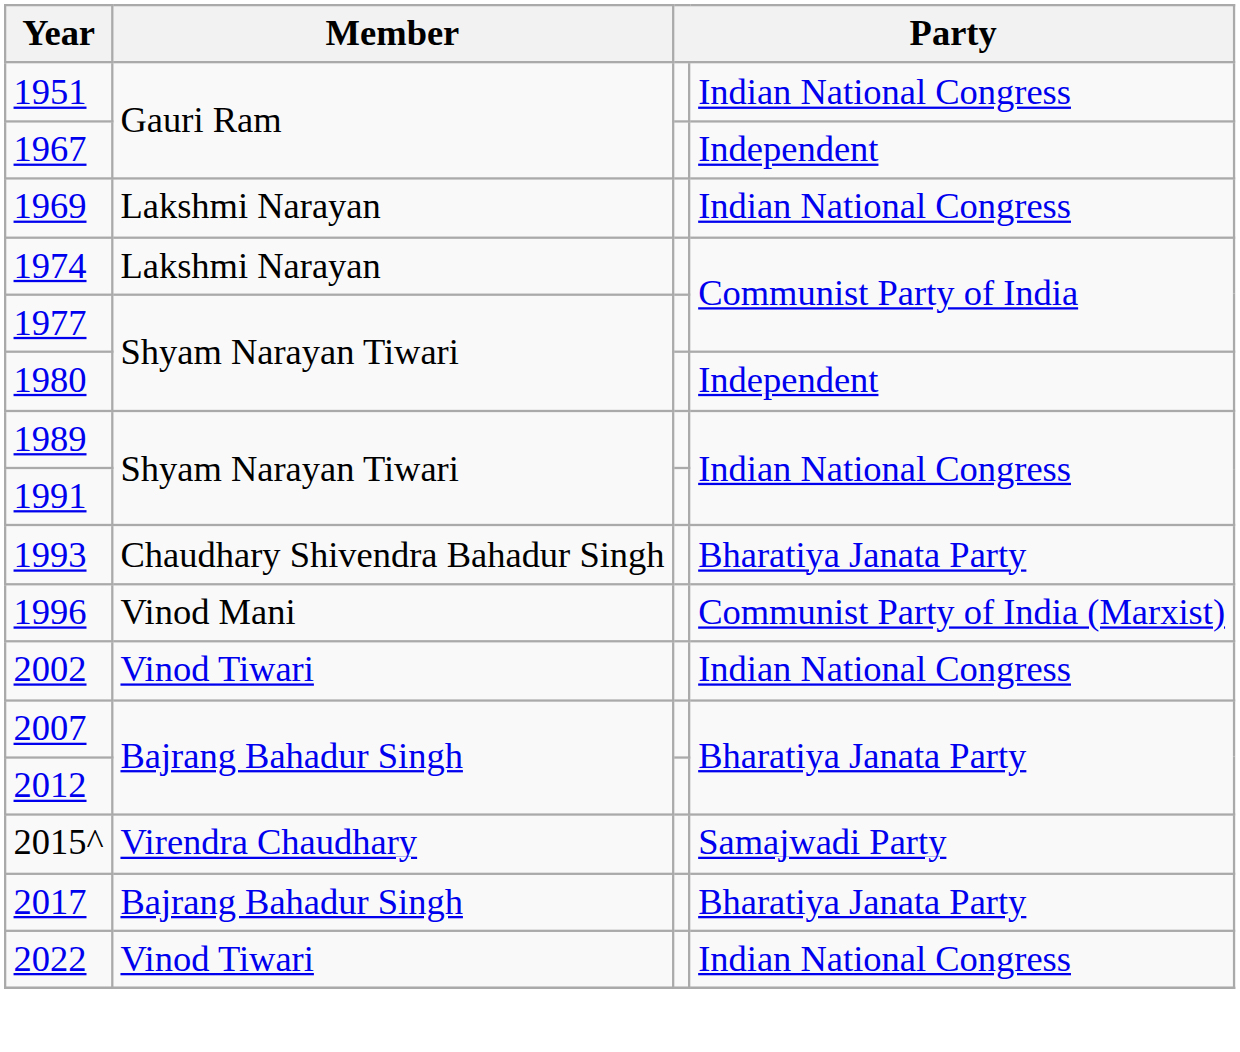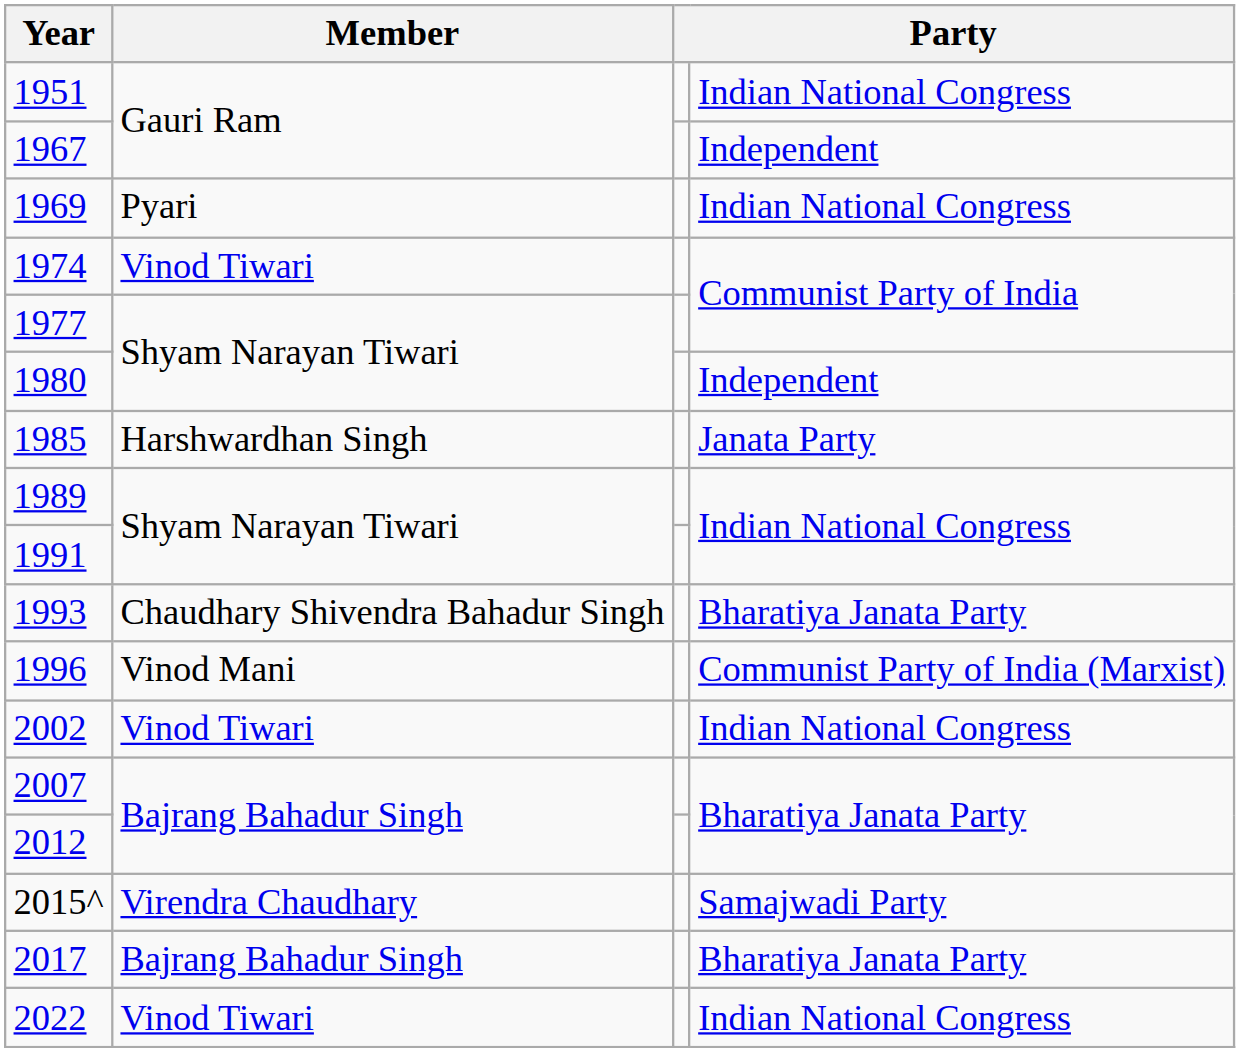1969 | Member: Lakshmi Narayan -> Pyari
1974 | Member: Lakshmi Narayan -> Vinod Tiwari
+ row: 1985 | Harshwardhan Singh | Janata Party
